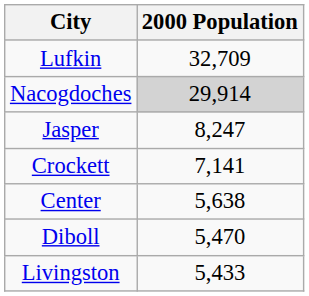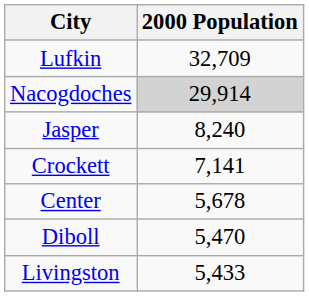Jasper | 2000 Population: 8,247 -> 8,240
Center | 2000 Population: 5,638 -> 5,678
